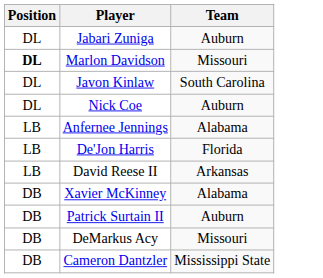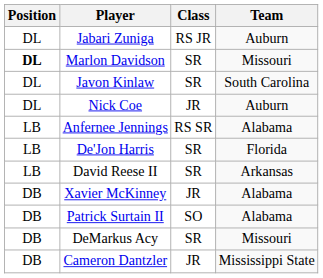+ column: Class | RS JR | SR | SR | JR | RS SR | SR | SR | JR | SO | SR | JR
Patrick Surtain II | Team: Auburn -> Alabama
